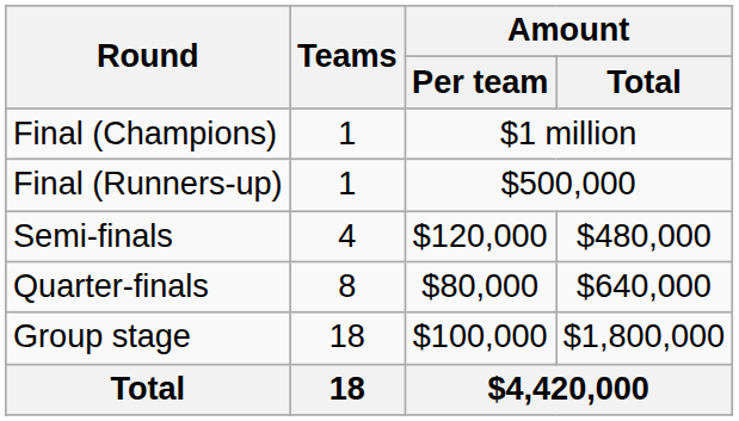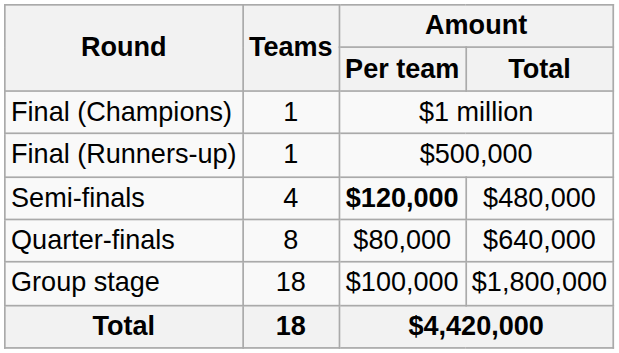Semi-finals | Amount / Per team: normal -> bold
